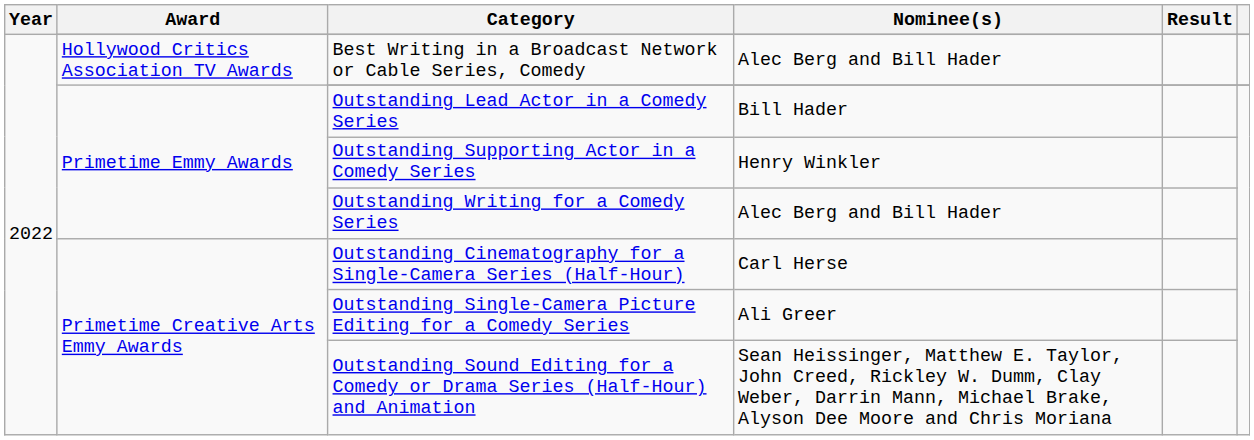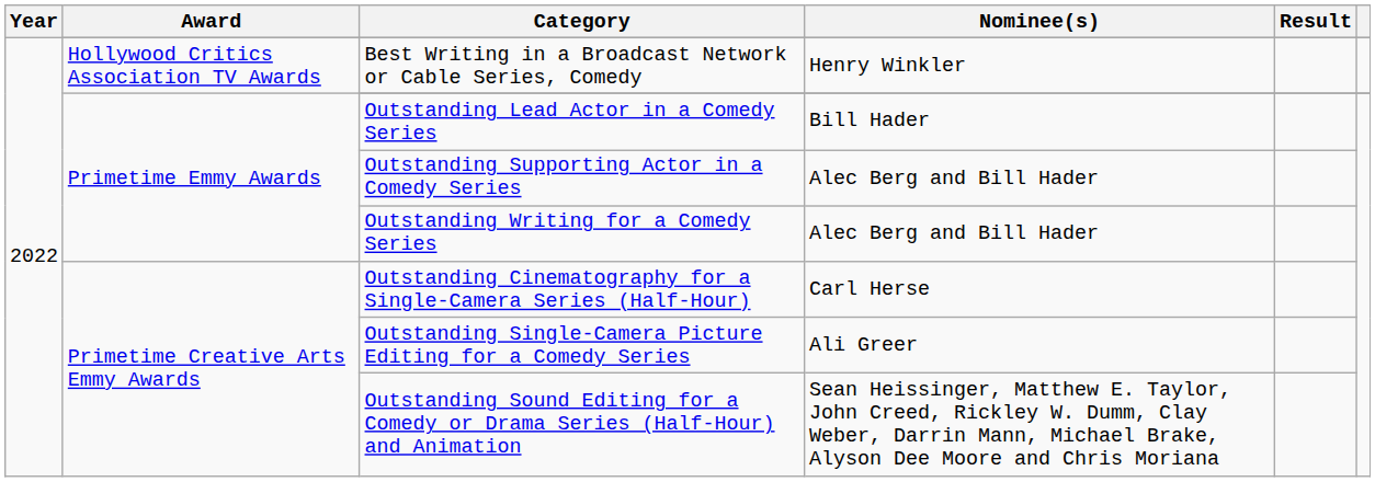Best Writing in a Broadcast Network or Cable Series, Comedy | Nominee(s): Alec Berg and Bill Hader -> Henry Winkler
Outstanding Supporting Actor in a Comedy Series | Nominee(s): Henry Winkler -> Alec Berg and Bill Hader
